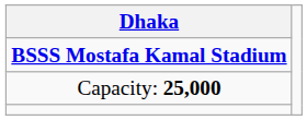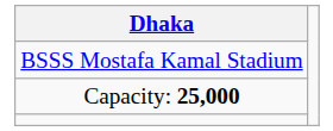BSSS Mostafa Kamal Stadium | Dhaka: bold -> normal
